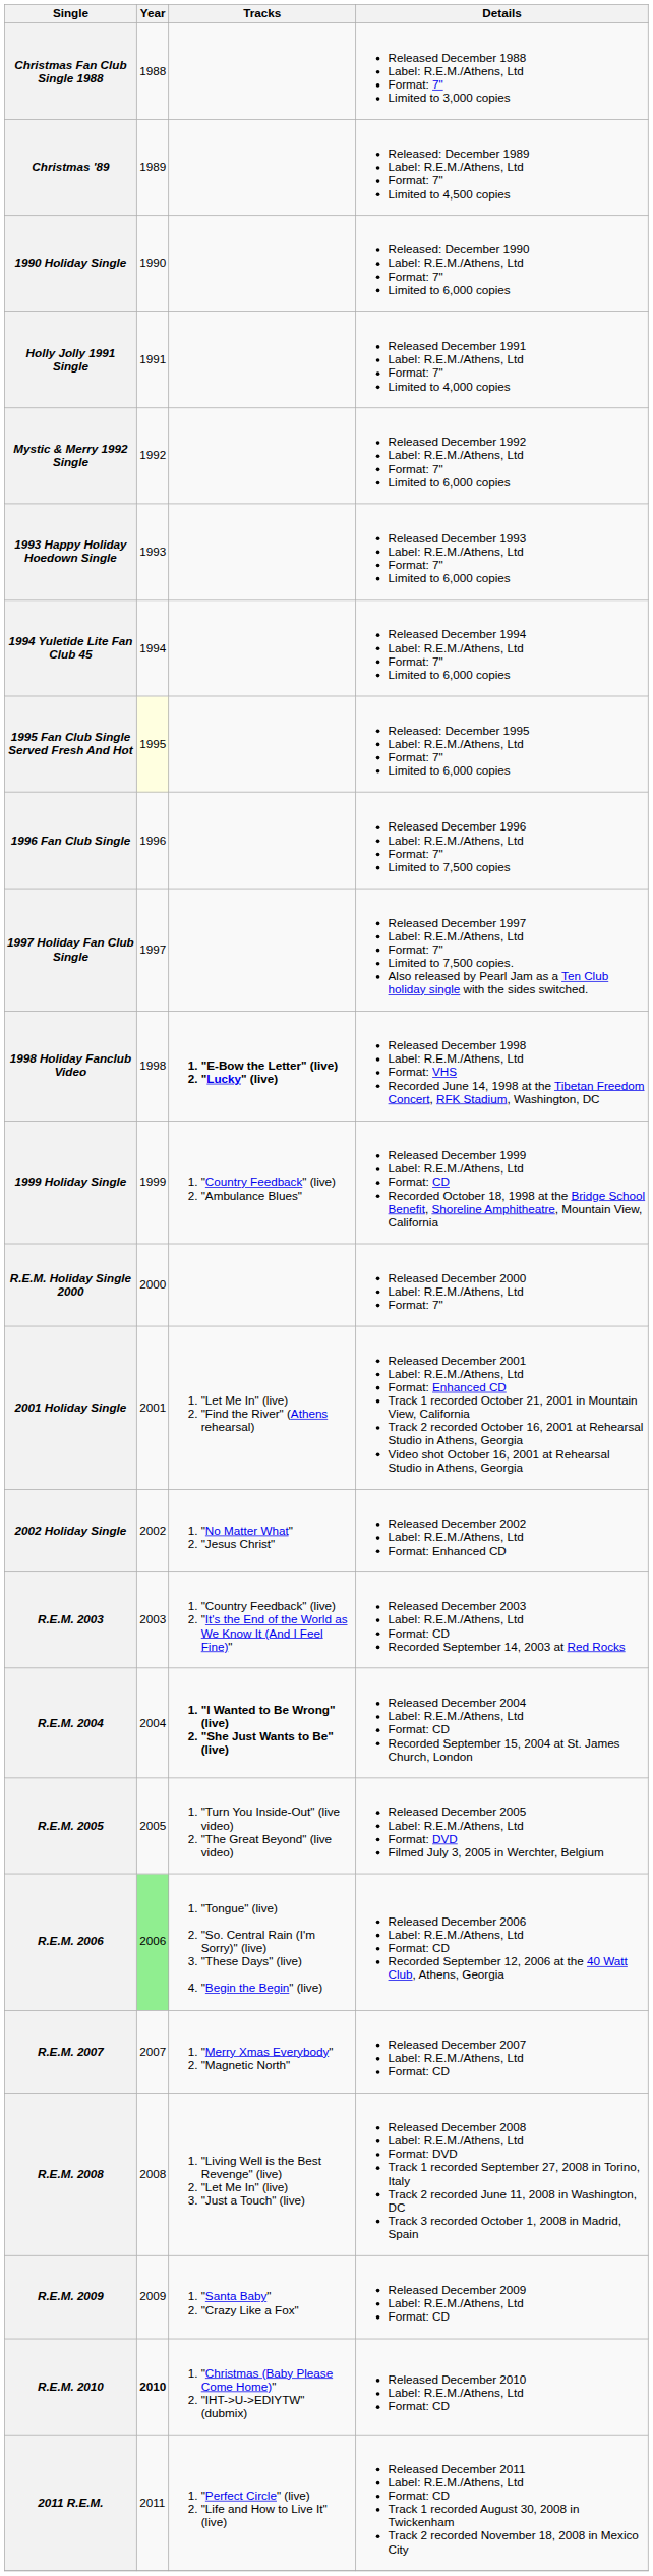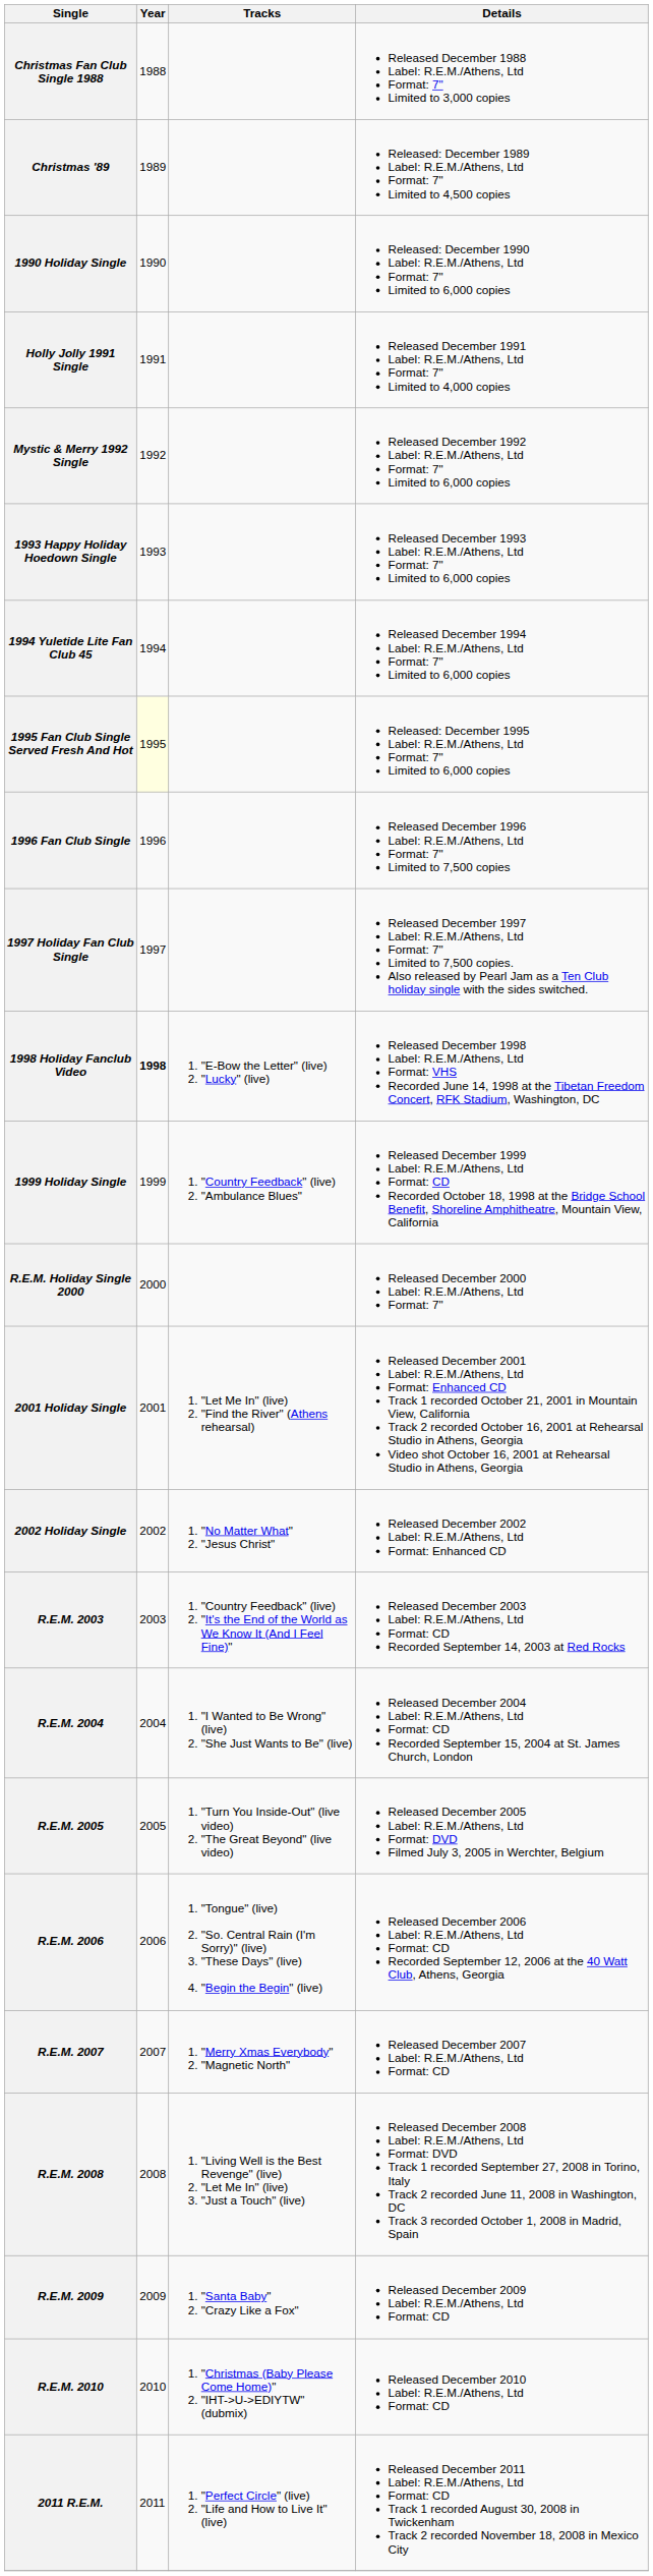1998 Holiday Fanclub Video | Year: normal -> bold
1998 Holiday Fanclub Video | Tracks: bold -> normal
R.E.M. 2004 | Tracks: bold -> normal
R.E.M. 2006 | Year: lightgreen background -> no background
R.E.M. 2010 | Year: bold -> normal
